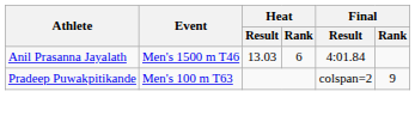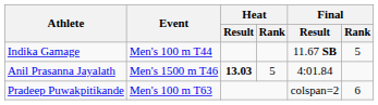+ row: Indika Gamage | Men's 100 m T44 | 11.67 SB | 5
Anil Prasanna Jayalath | Heat / Result: normal -> bold
Anil Prasanna Jayalath | Heat / Rank: 6 -> 5
Pradeep Puwakpitikande | Final / Rank: 9 -> 6
